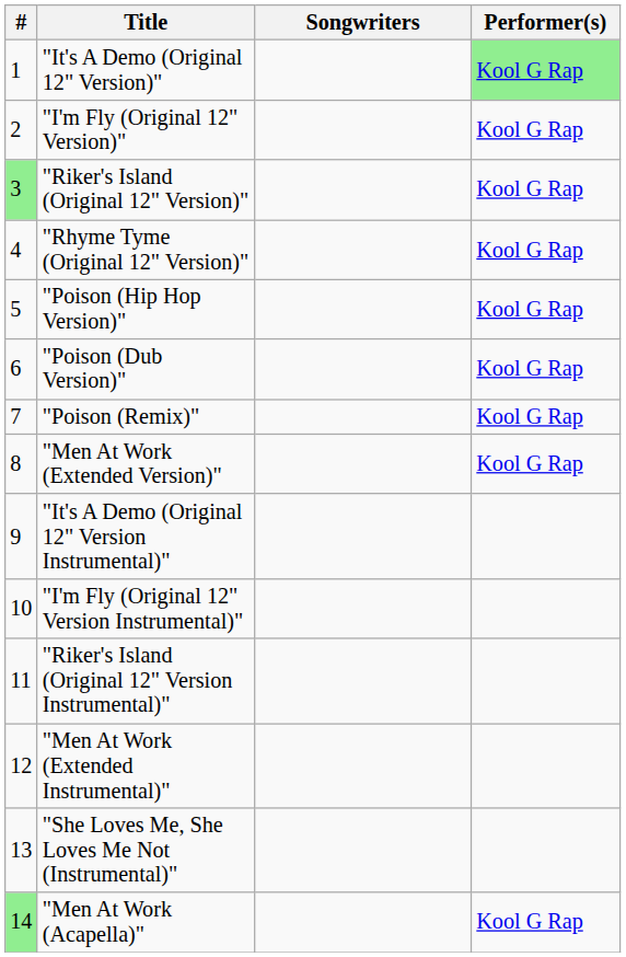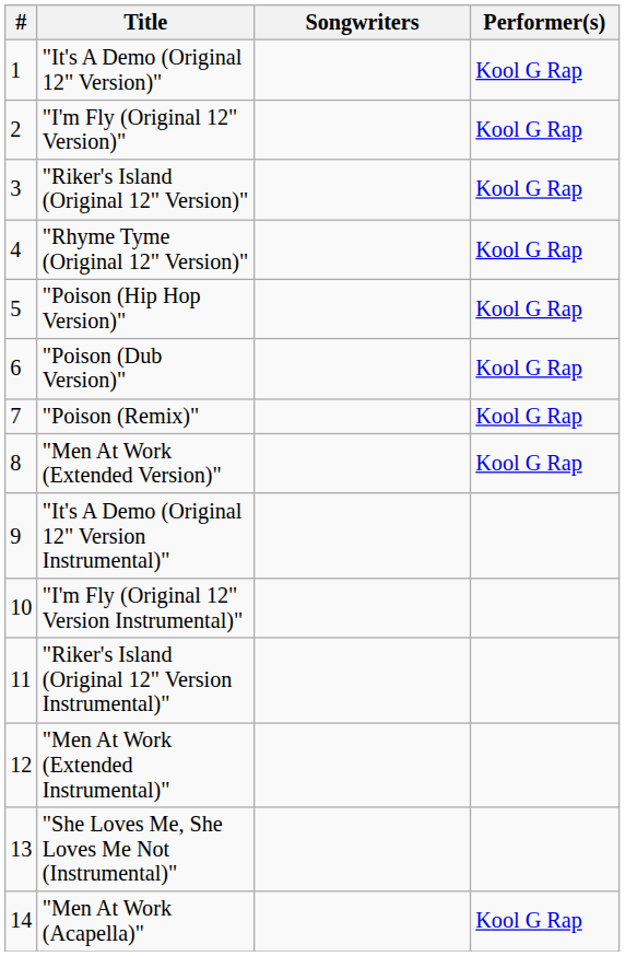"It's A Demo (Original 12" Version)" | Performer(s): lightgreen background -> no background
"Riker's Island (Original 12" Version)" | #: lightgreen background -> no background
"Men At Work (Acapella)" | #: lightgreen background -> no background
